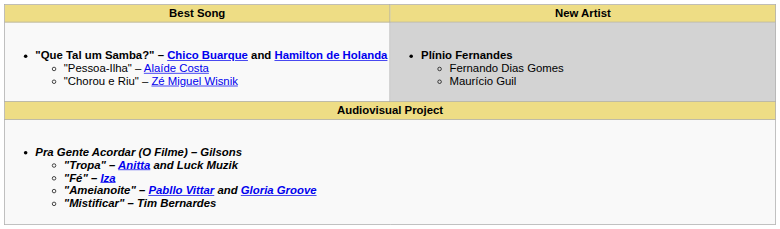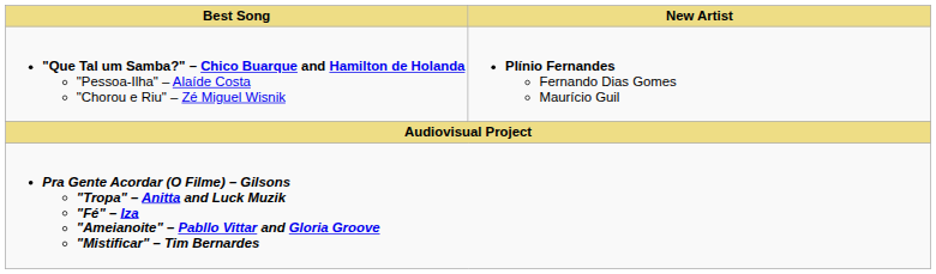row 2 | New Artist: lightgrey background -> no background
